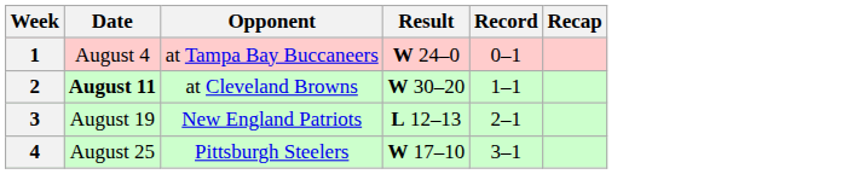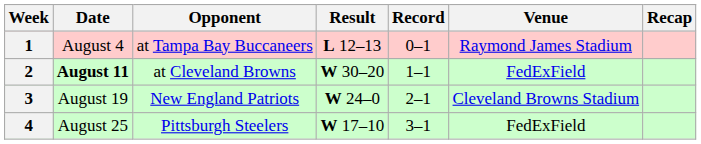+ column: Venue | Raymond James Stadium | FedExField | Cleveland Browns Stadium | FedExField
1 | Result: W 24–0 -> L 12–13
3 | Result: L 12–13 -> W 24–0
